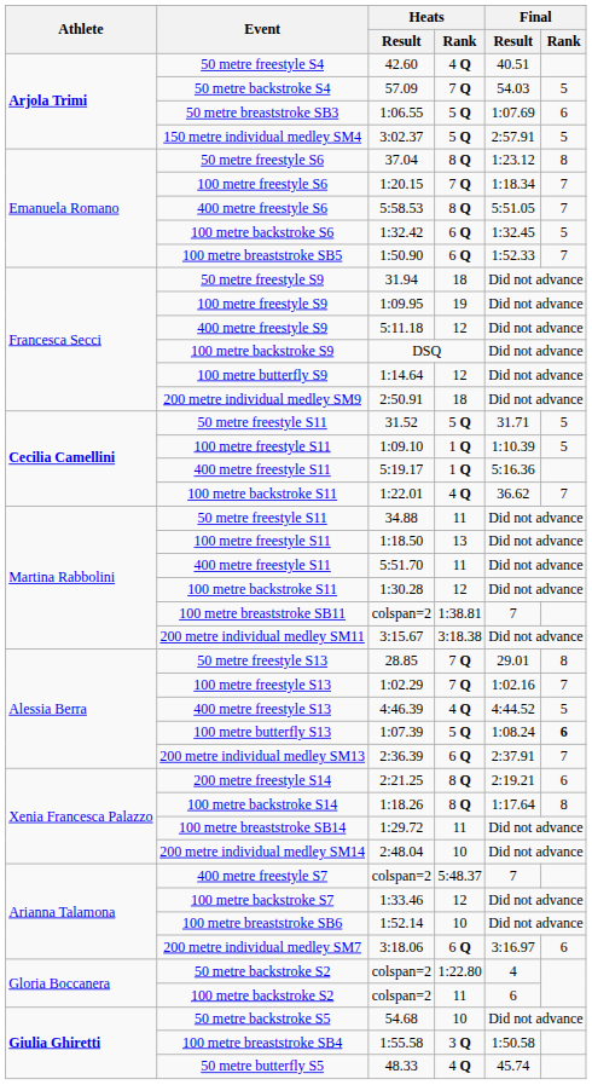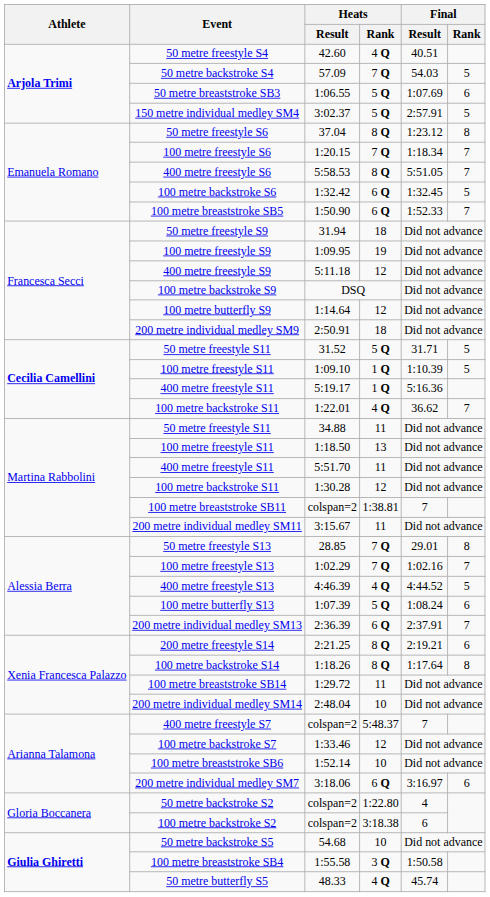200 metre individual medley SM11 | Heats / Rank: 3:18.38 -> 11
100 metre butterfly S13 | Final / Rank: bold -> normal
100 metre backstroke S2 | Heats / Rank: 11 -> 3:18.38
